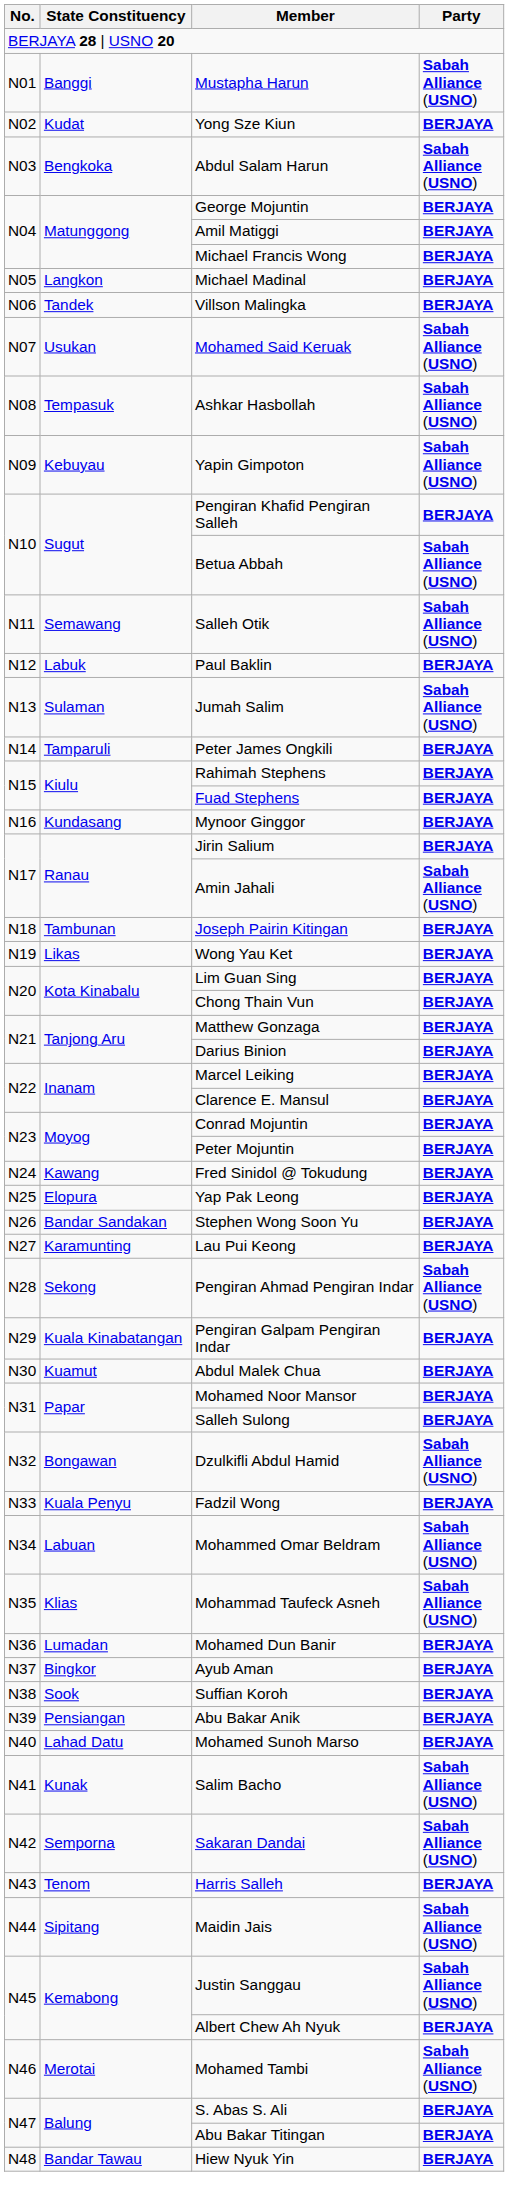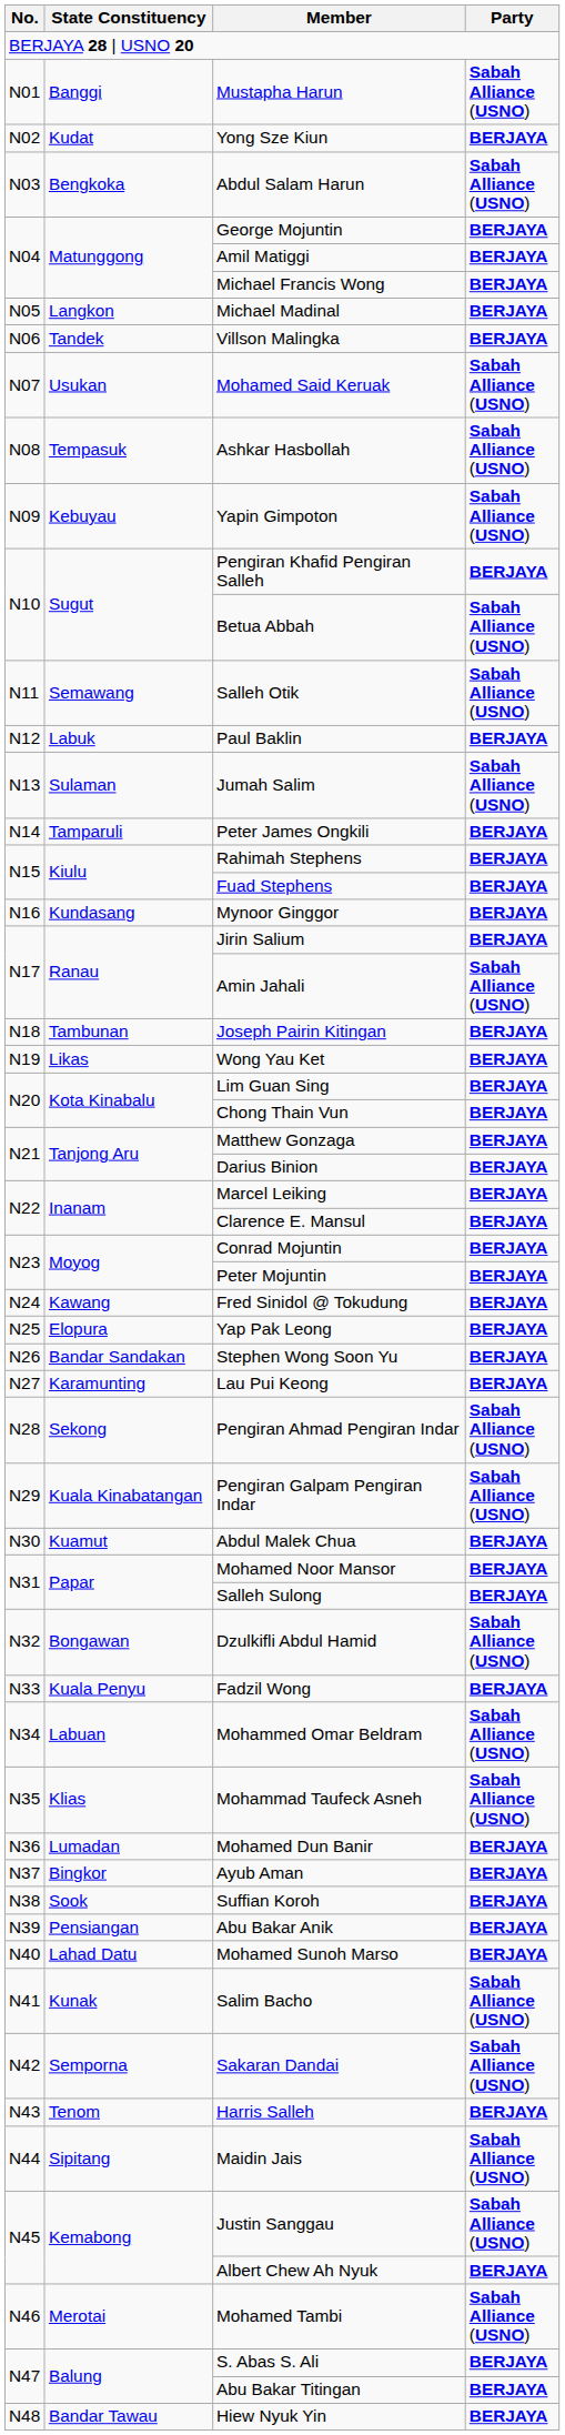Pengiran Galpam Pengiran Indar | Party: BERJAYA -> Sabah Alliance (USNO)
